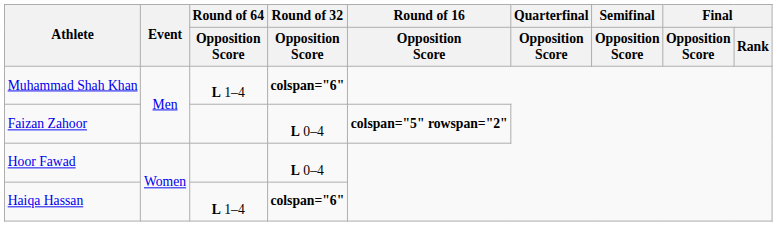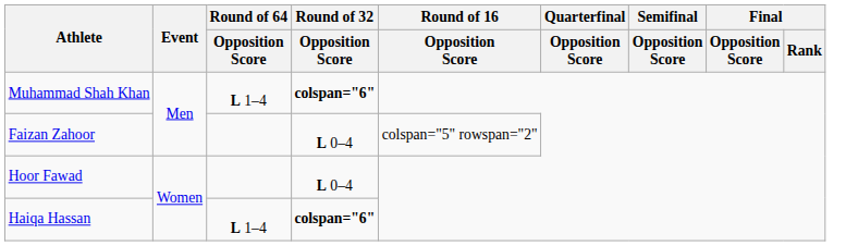Faizan Zahoor | Round of 16 / Opposition Score: bold -> normal
